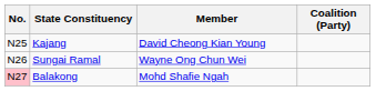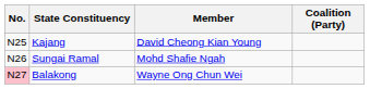Sungai Ramal | Member: Wayne Ong Chun Wei -> Mohd Shafie Ngah
Balakong | Member: Mohd Shafie Ngah -> Wayne Ong Chun Wei
